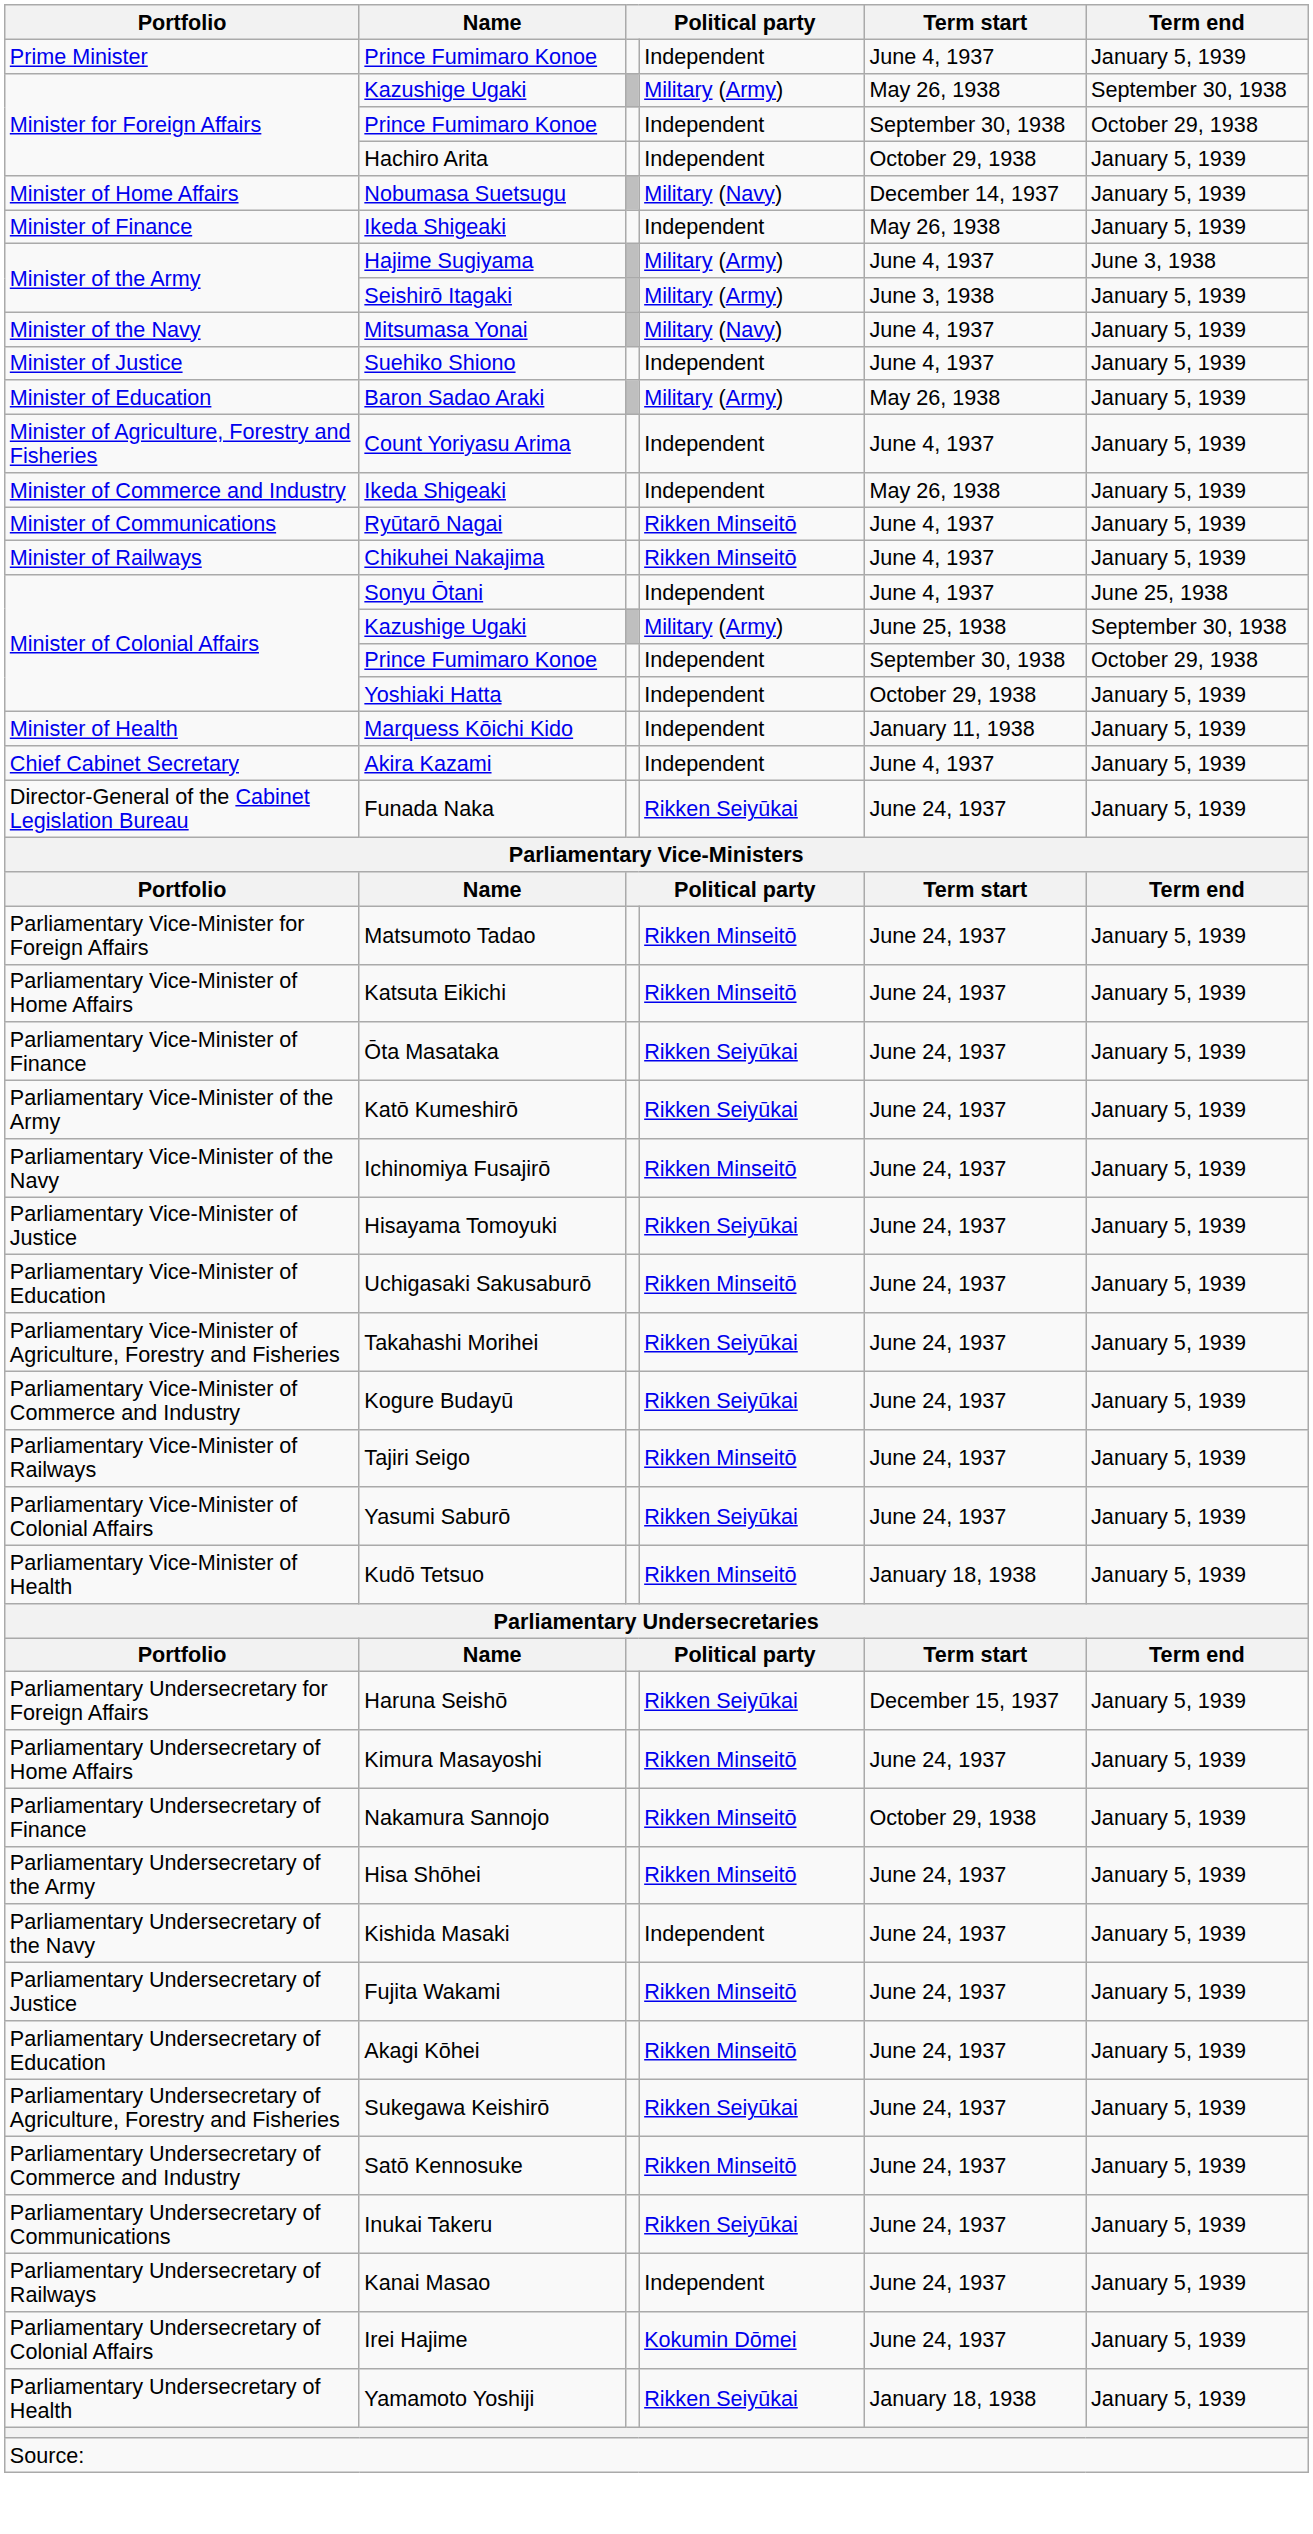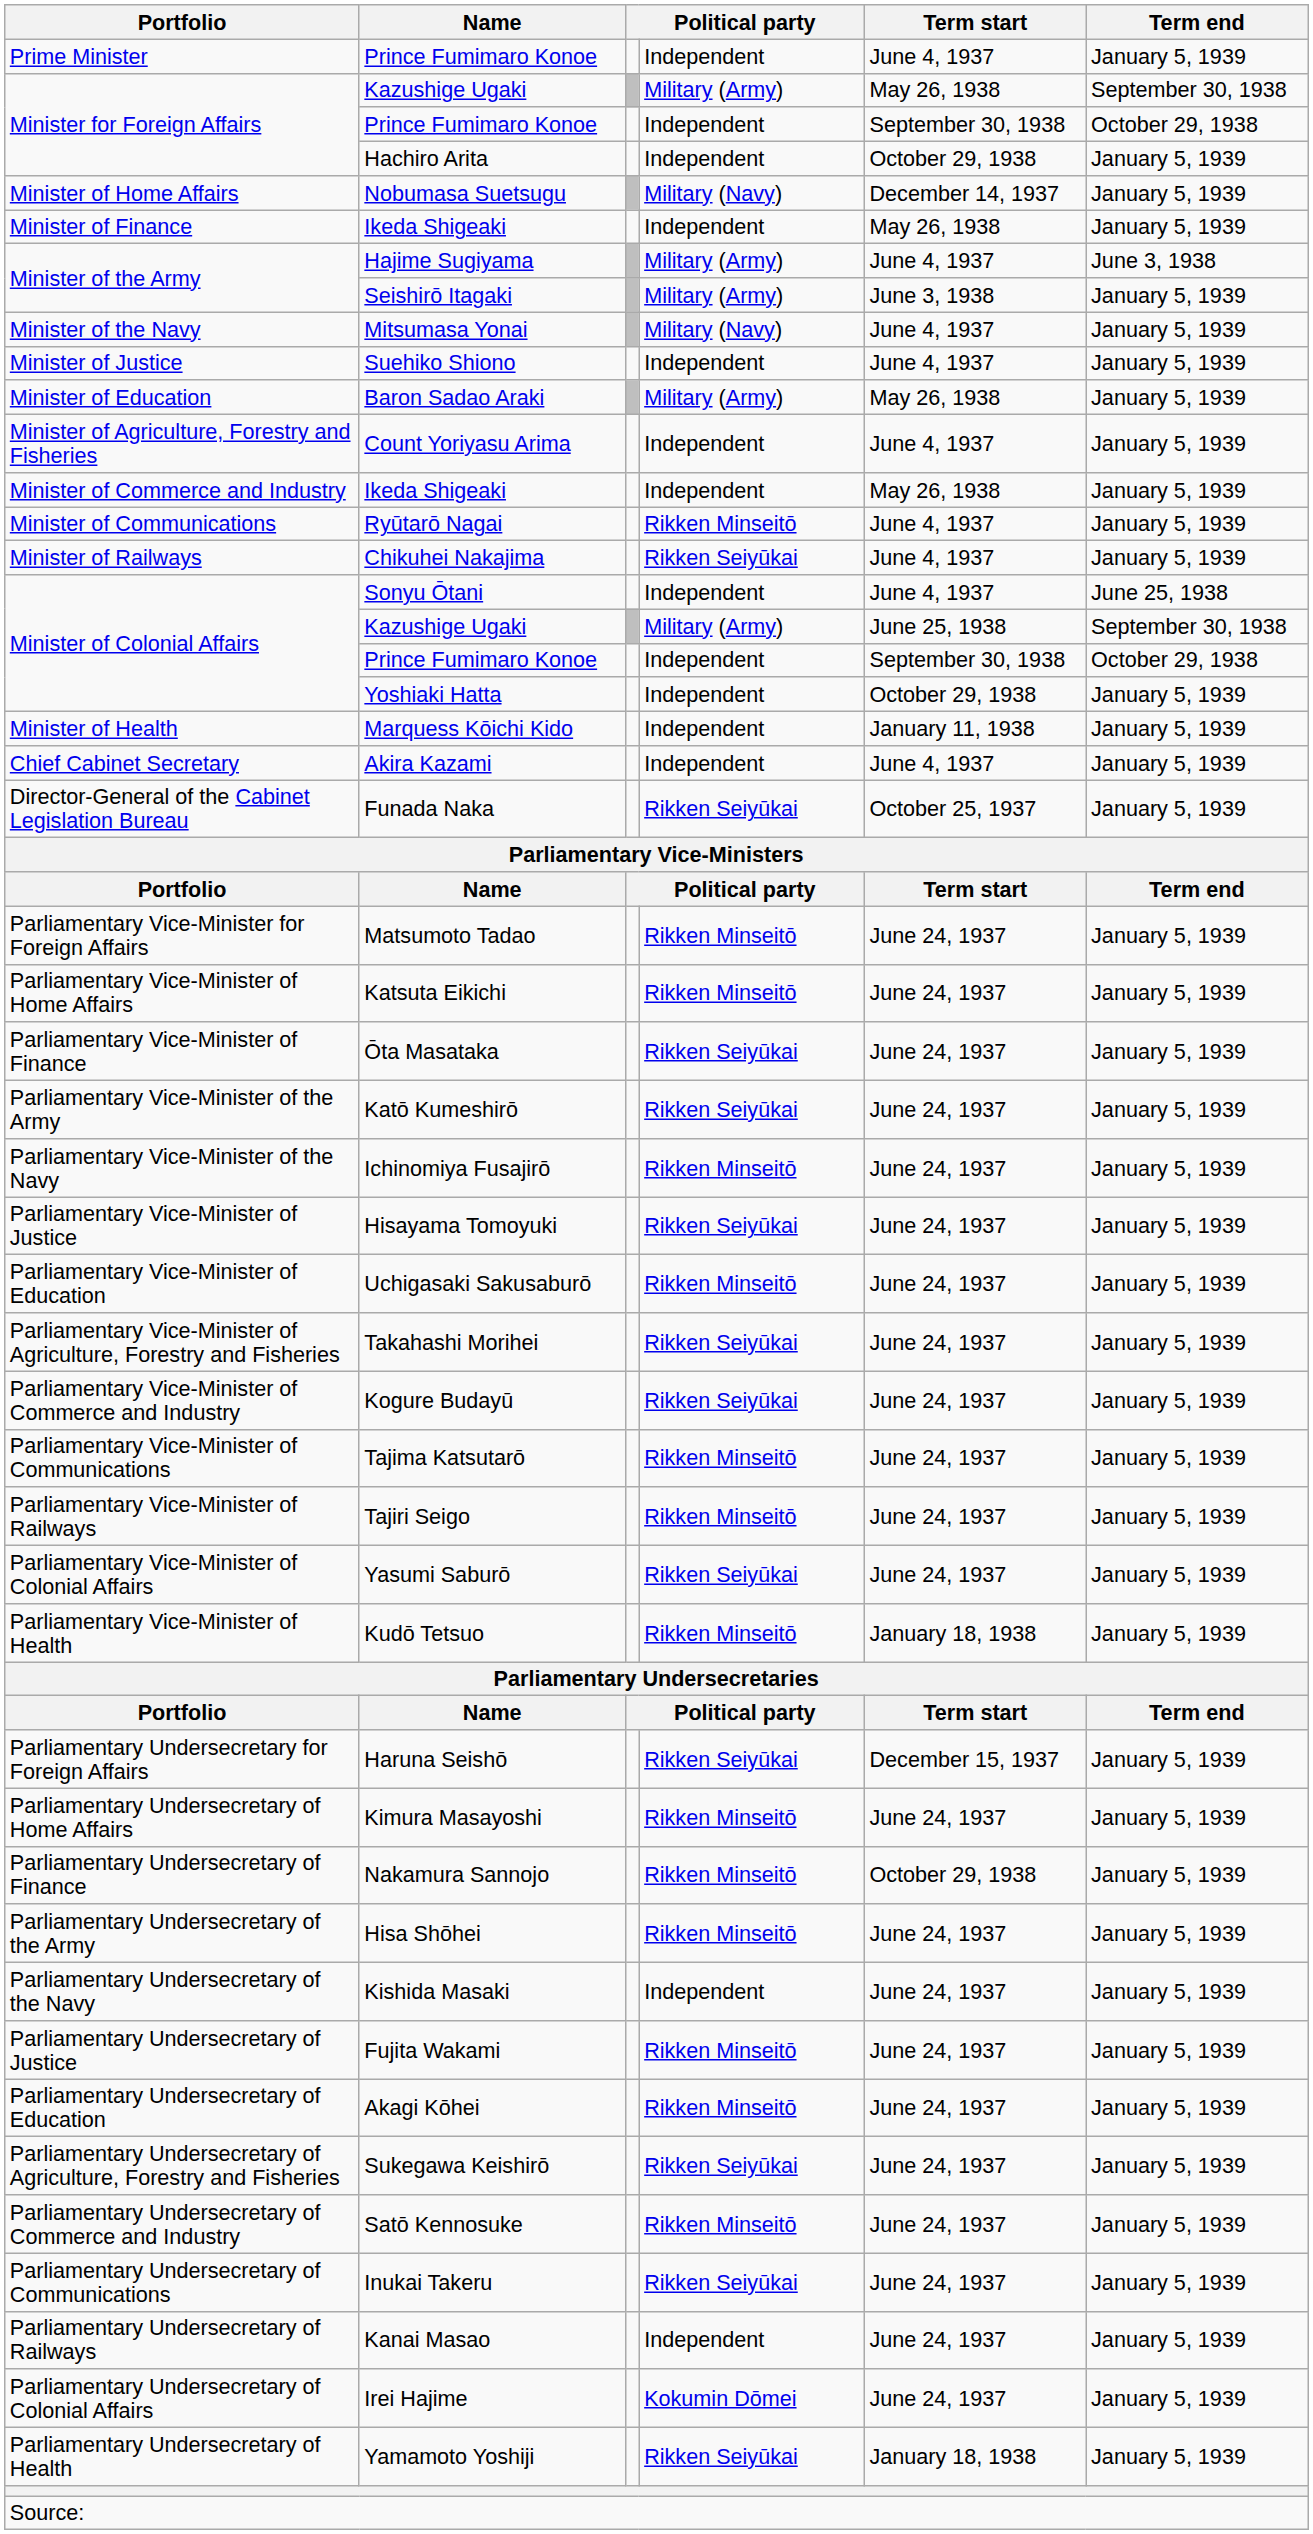Chikuhei Nakajima | column 4: Rikken Minseitō -> Rikken Seiyūkai
Funada Naka | Term start: June 24, 1937 -> October 25, 1937
+ row: Parliamentary Vice-Minister of Communications | Tajima Katsutarō | Rikken Minseitō | June 24, 1937 | January 5, 1939
